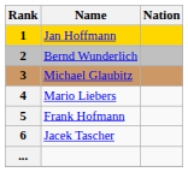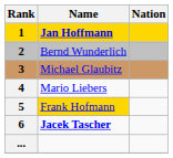Jan Hoffmann | Name: normal -> bold
Frank Hofmann | Name: no background -> gold background
Jacek Tascher | Name: normal -> bold
